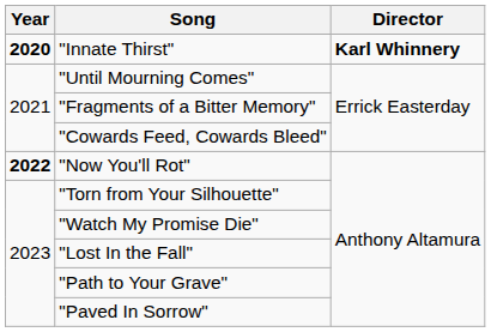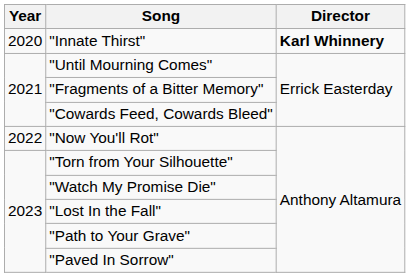"Innate Thirst" | Year: bold -> normal
"Now You'll Rot" | Year: bold -> normal
